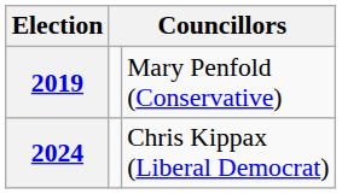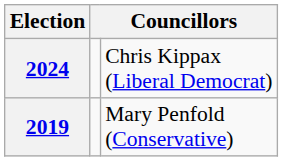rows swapped: 2019 <-> 2024
